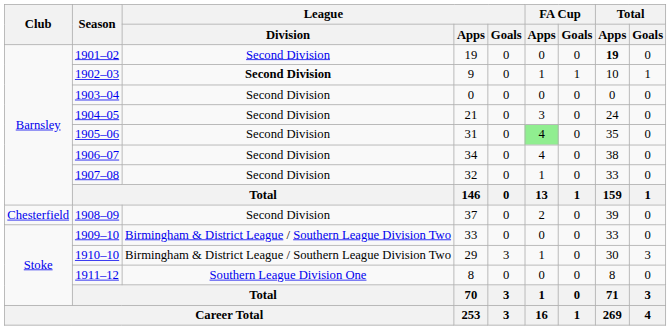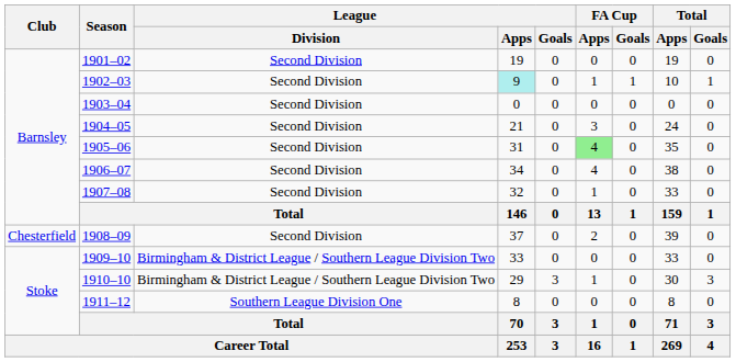1901–02 | Total / Apps: bold -> normal
1902–03 | League / Division: bold -> normal
1902–03 | League / Apps: no background -> paleturquoise background
